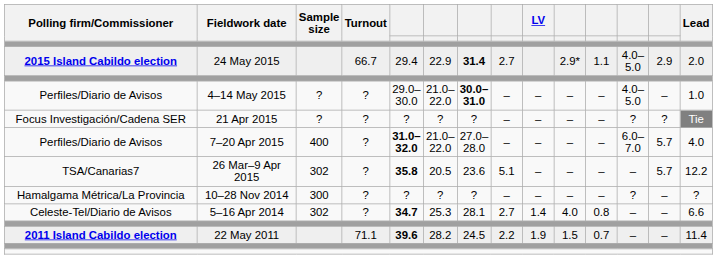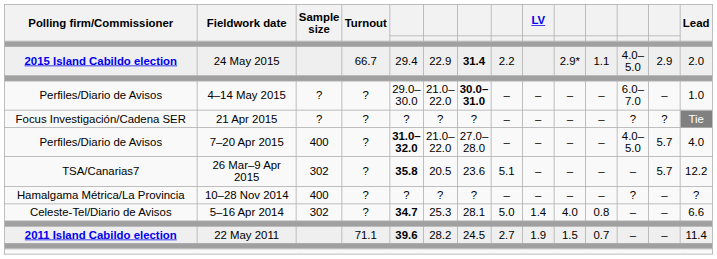24 May 2015 | column 8: 2.7 -> 2.2
4–14 May 2015 | column 12: 4.0– 5.0 -> 6.0– 7.0
7–20 Apr 2015 | column 12: 6.0– 7.0 -> 4.0– 5.0
10–28 Nov 2014 | Sample size: 300 -> 400
5–16 Apr 2014 | column 8: 2.7 -> 5.0
22 May 2011 | column 8: 2.2 -> 2.7
